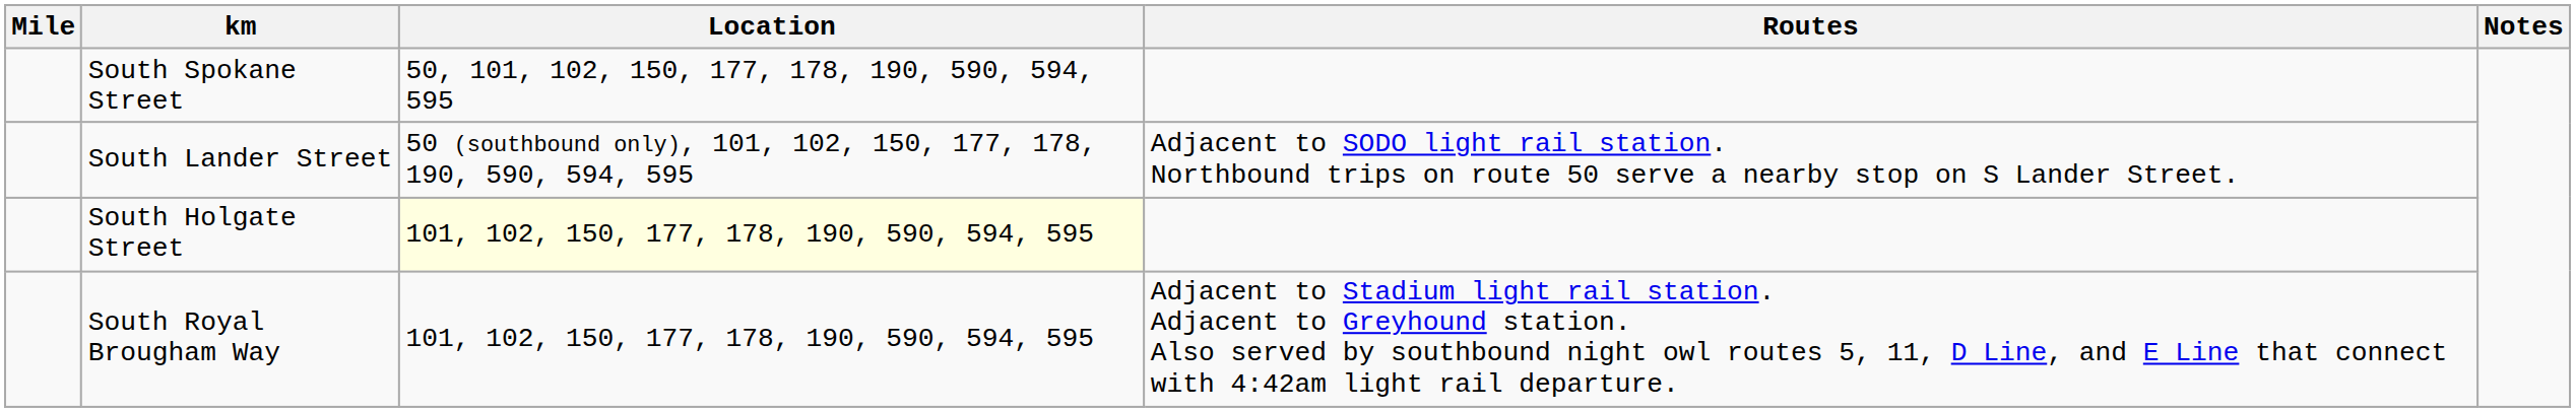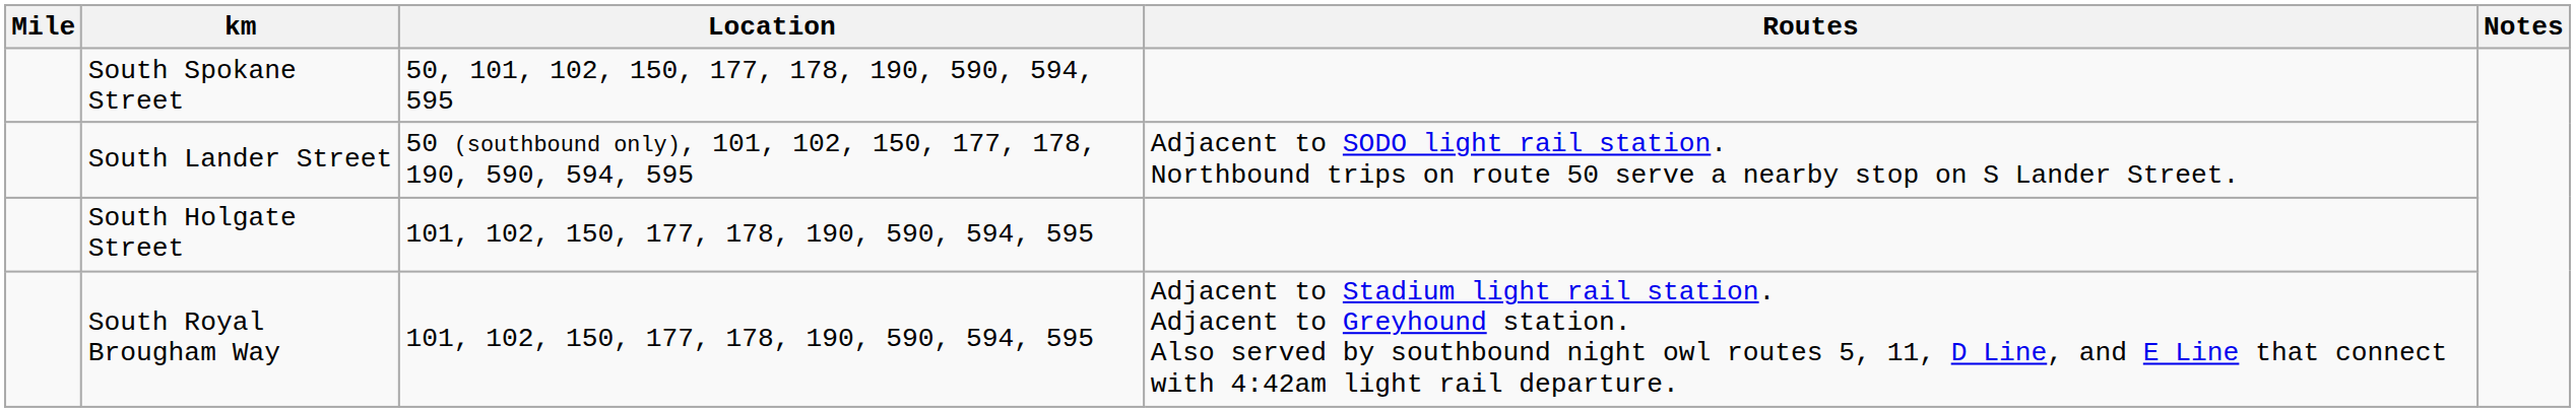South Holgate Street | Location: lightyellow background -> no background
